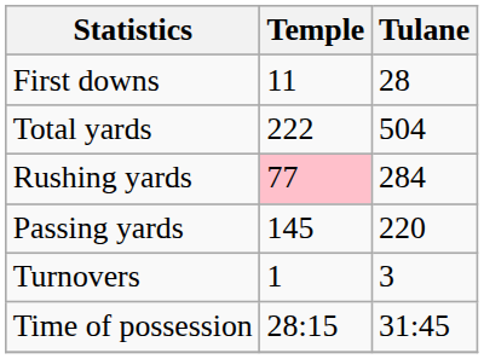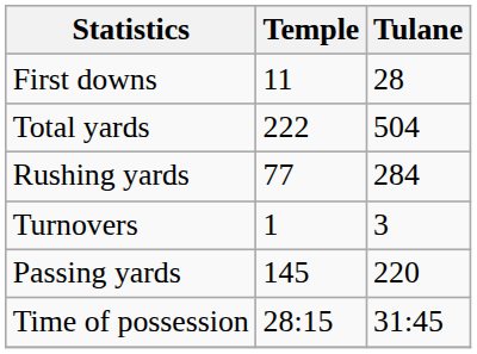Rushing yards | Temple: pink background -> no background
rows swapped: Passing yards <-> Turnovers
